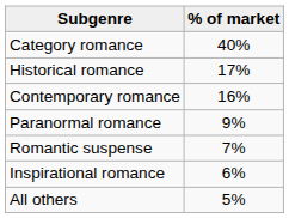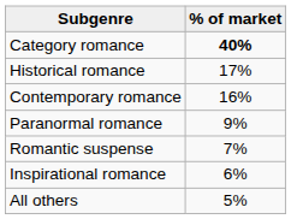Category romance | % of market: normal -> bold
